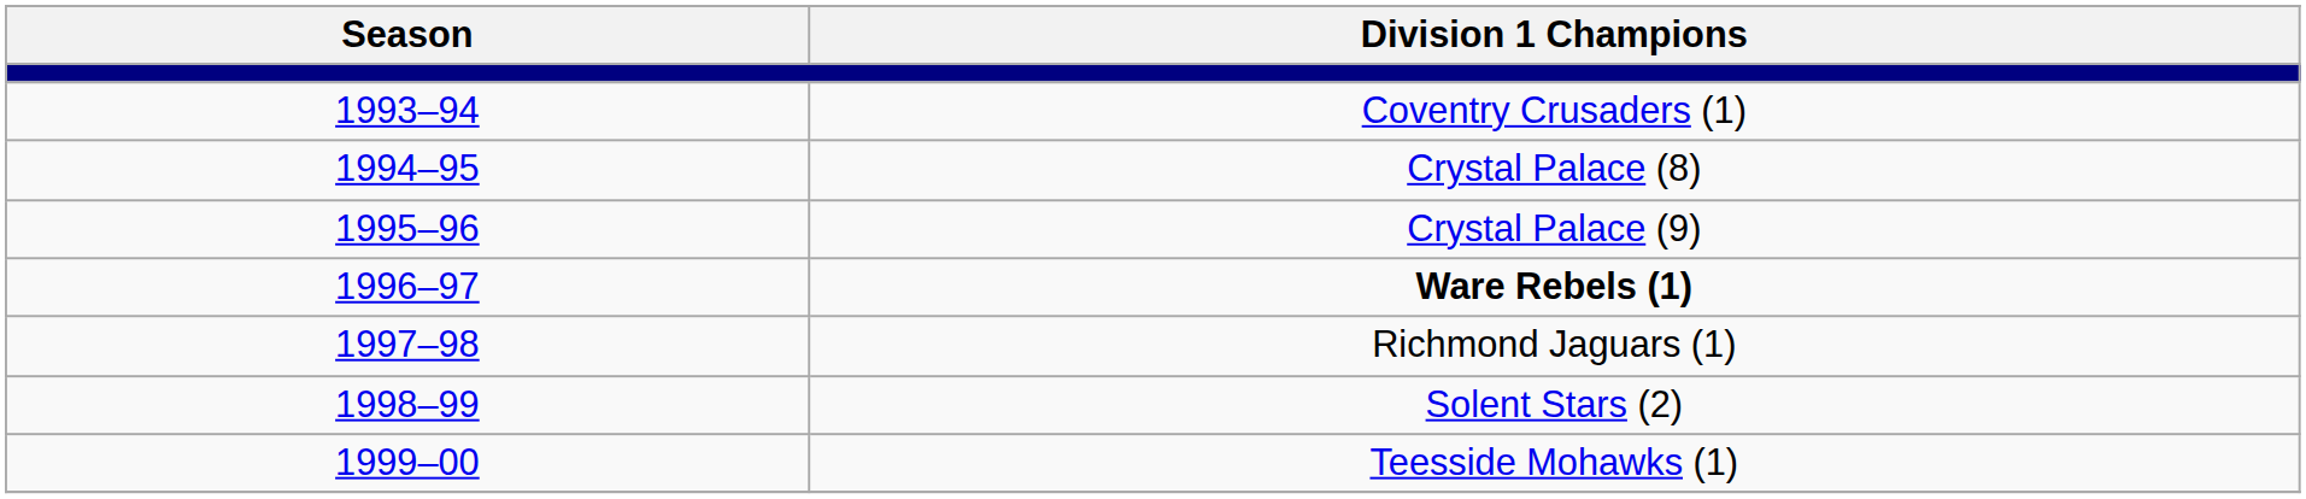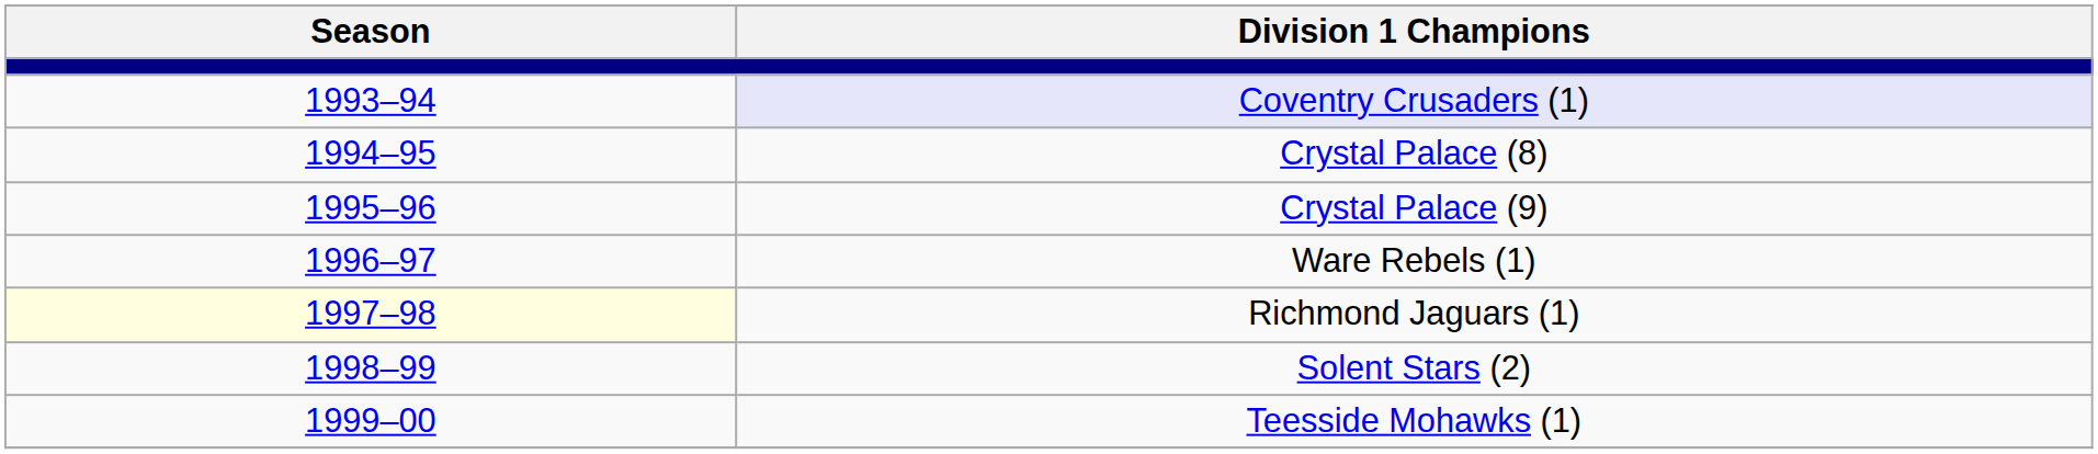Coventry Crusaders (1) | Division 1 Champions: no background -> lavender background
Ware Rebels (1) | Division 1 Champions: bold -> normal
Richmond Jaguars (1) | Season: no background -> lightyellow background
